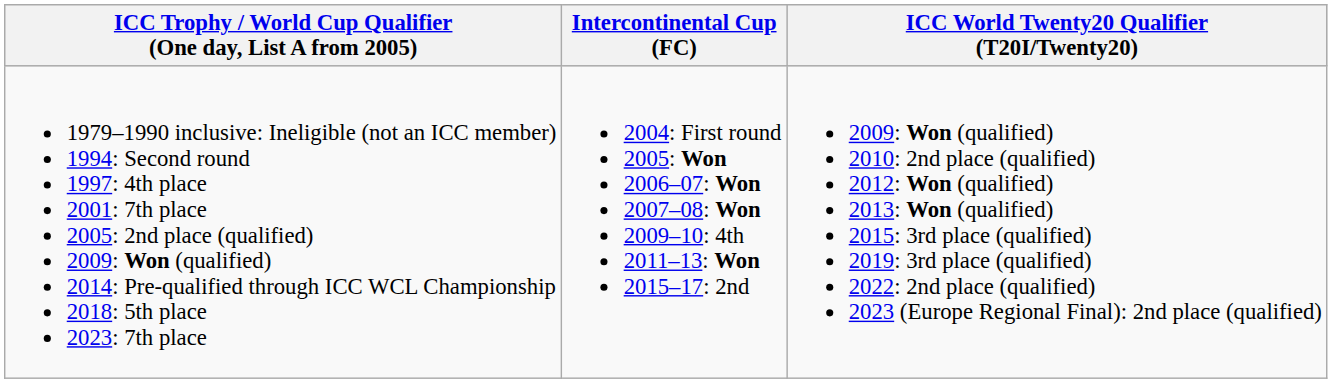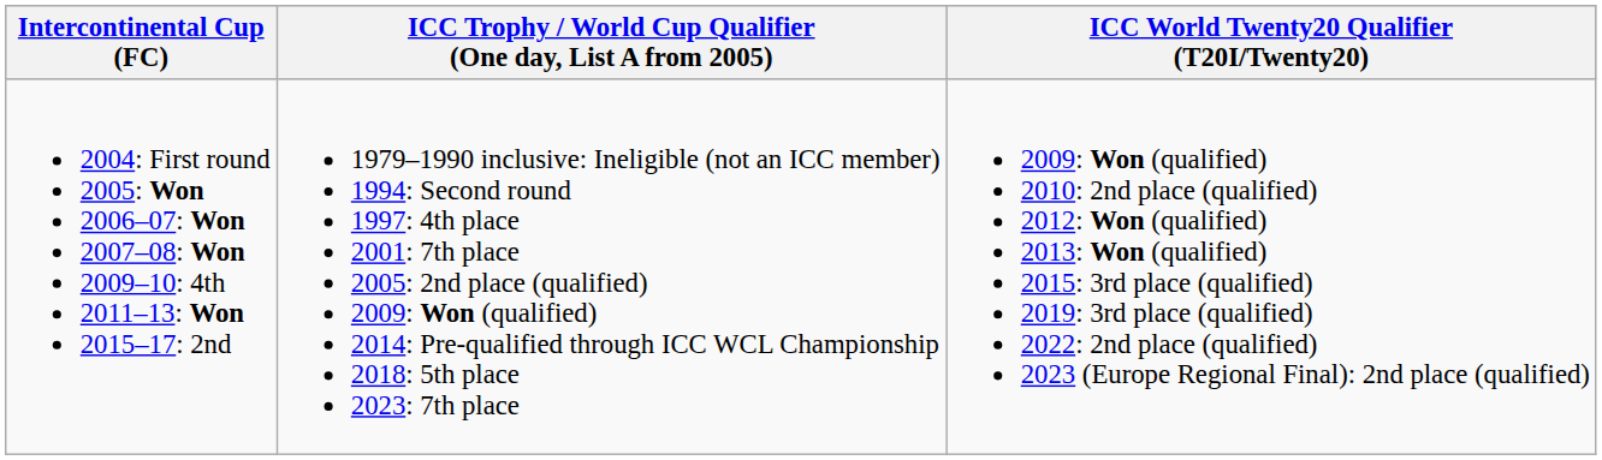columns swapped: ICC Trophy / World Cup Qualifier (One day, List A from 2005) <-> Intercontinental Cup (FC)
